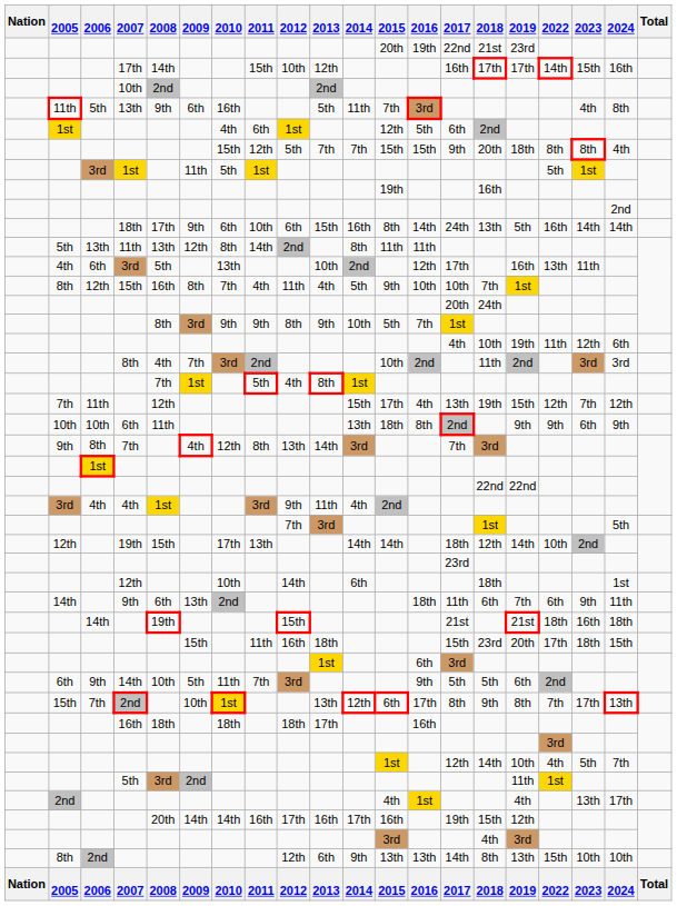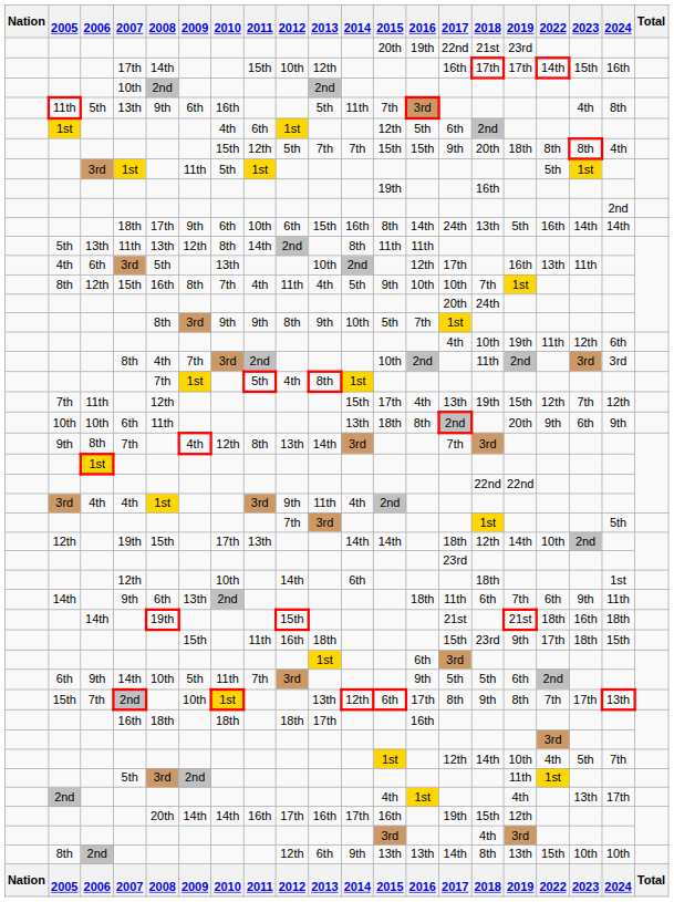row 21 | 2019: 9th -> 20th
row 32 | 2019: 20th -> 9th
